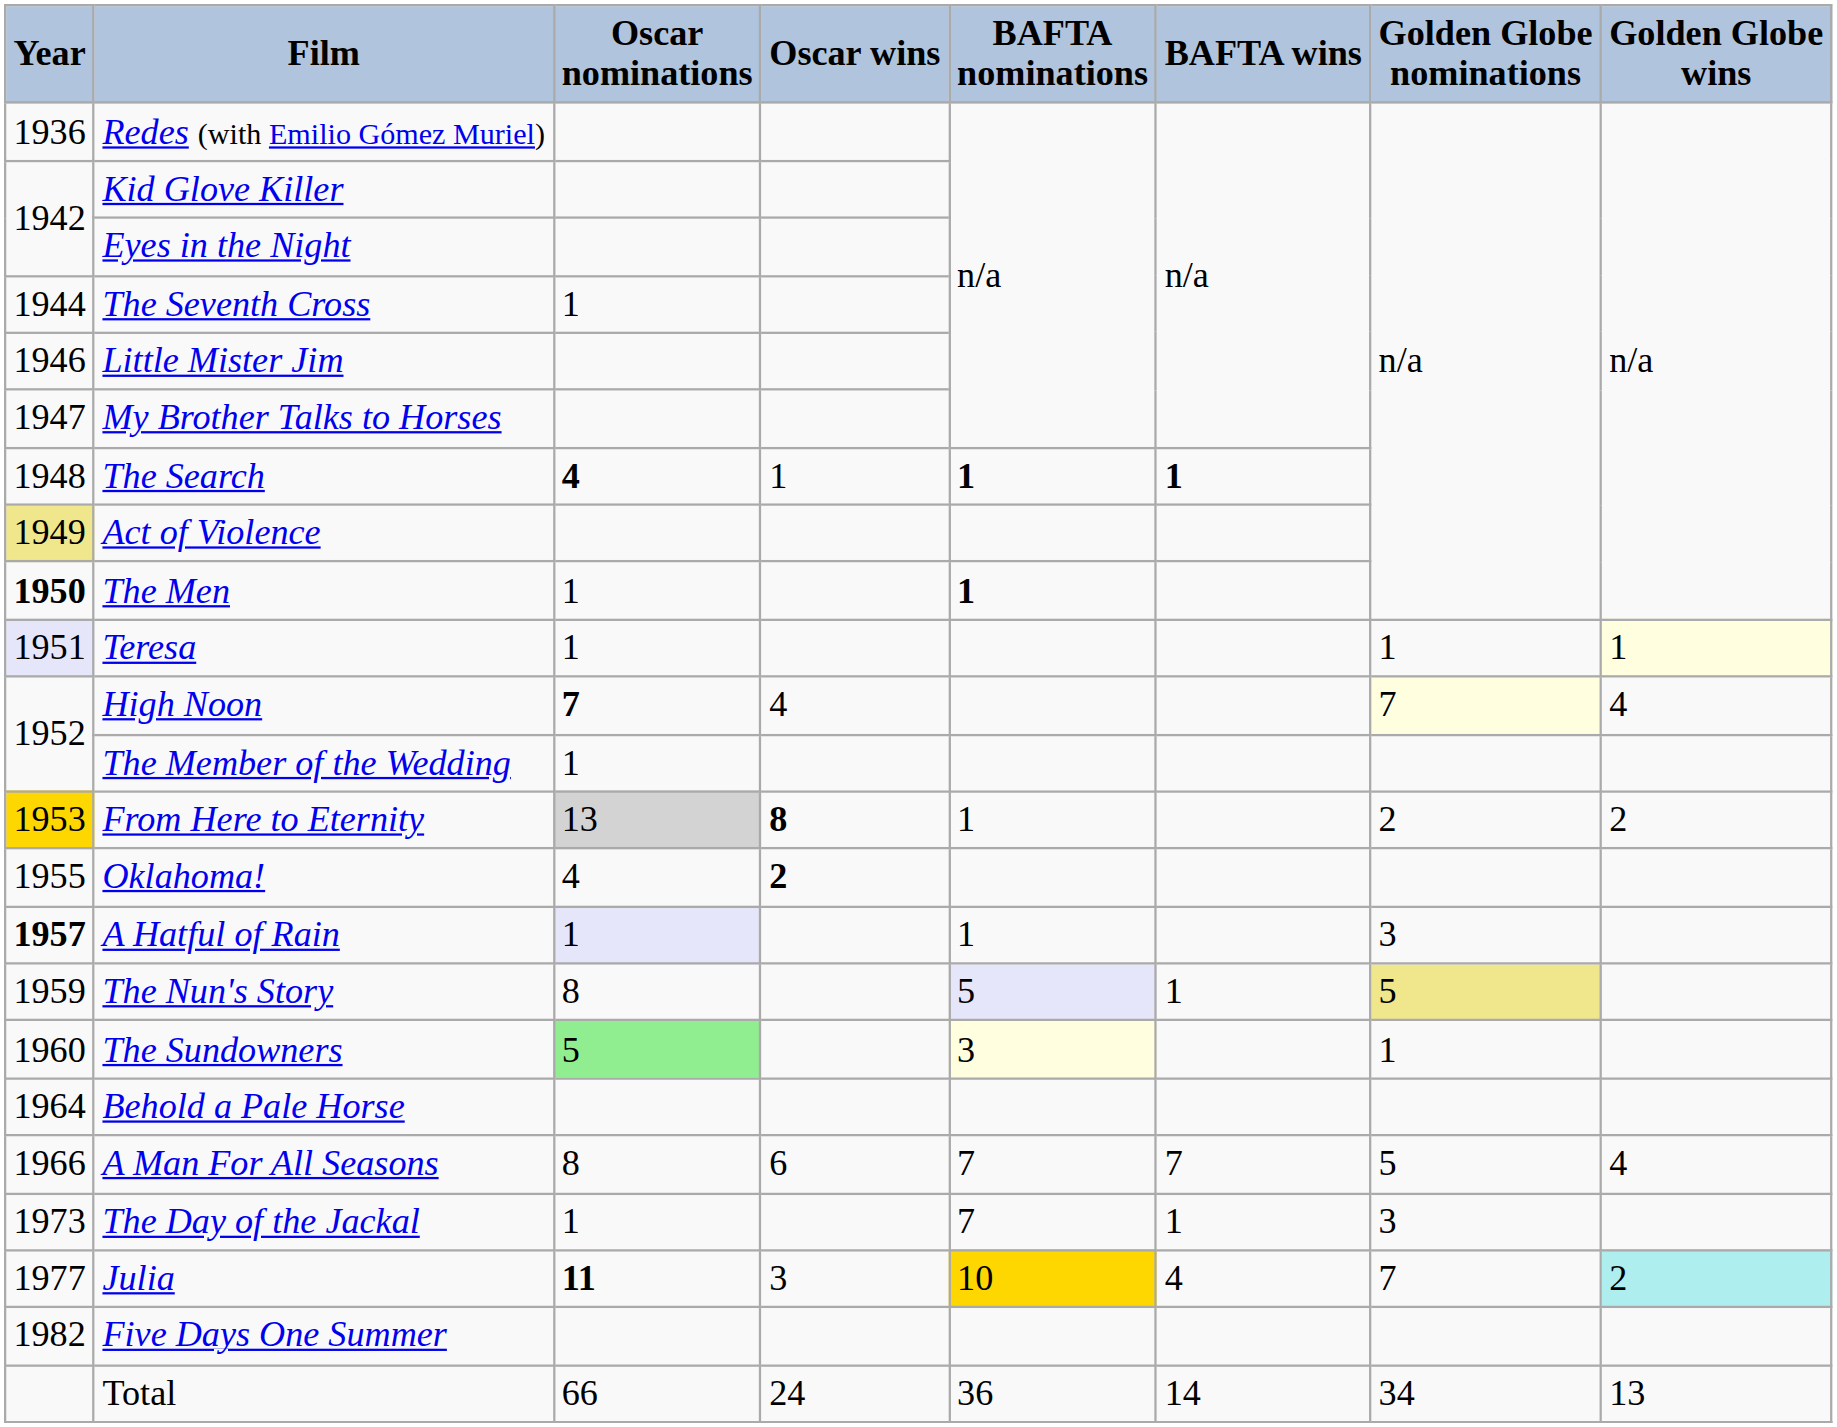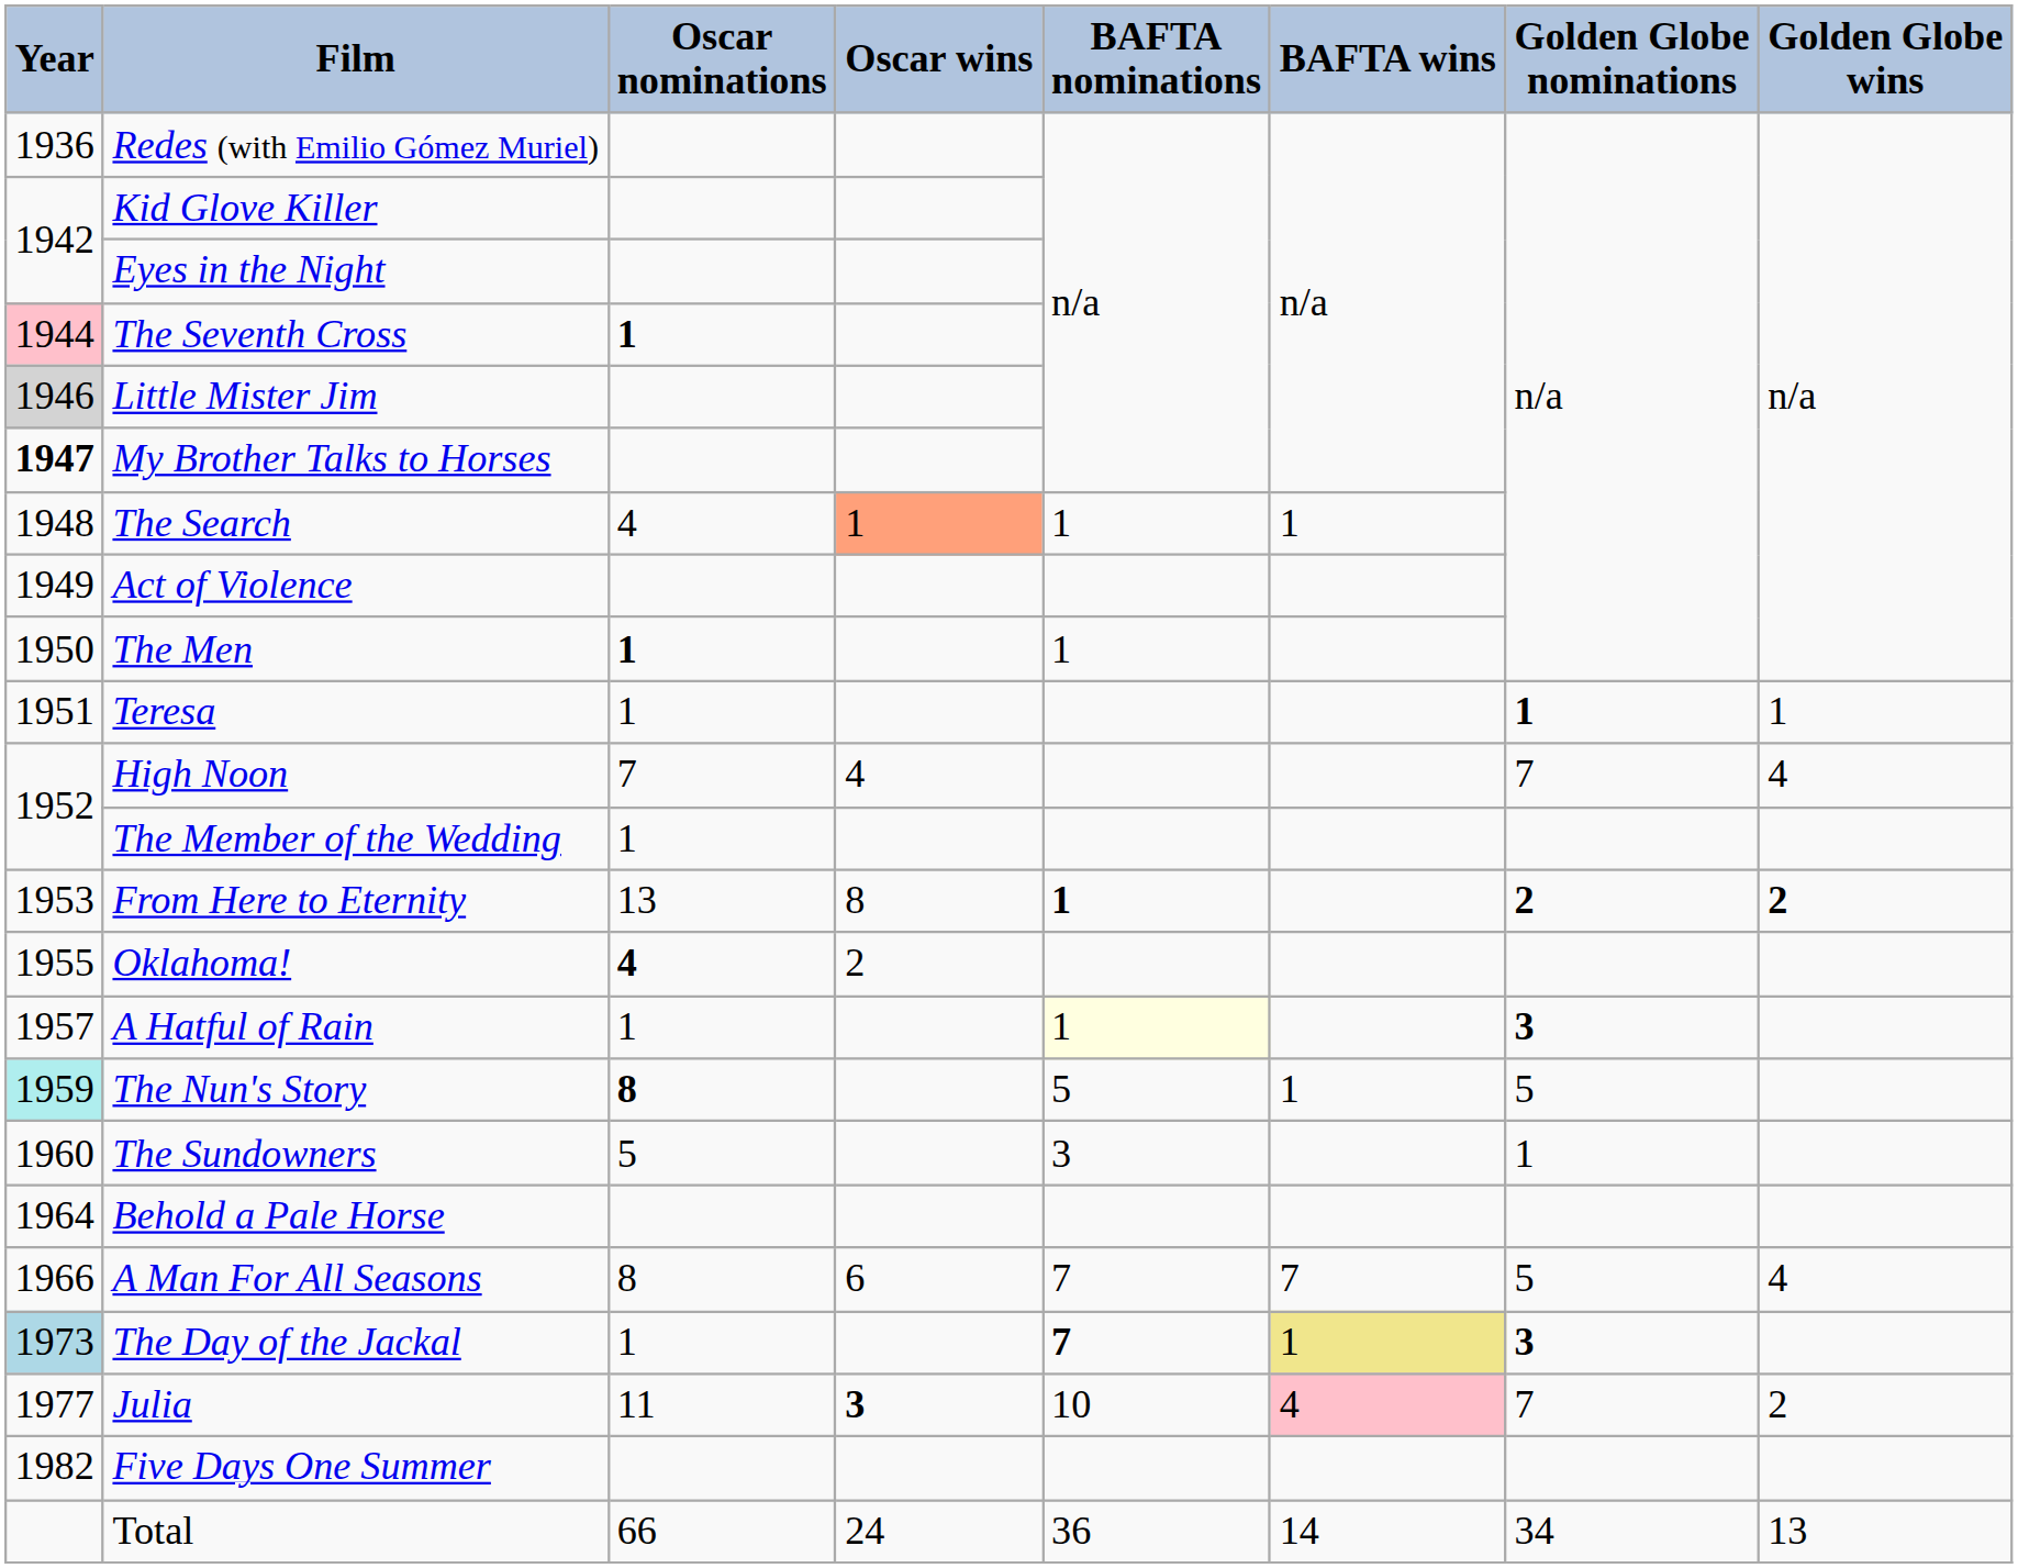The Seventh Cross | Year: no background -> pink background
The Seventh Cross | Oscar nominations: normal -> bold
Little Mister Jim | Year: no background -> lightgrey background
My Brother Talks to Horses | Year: normal -> bold
The Search | Oscar nominations: bold -> normal
The Search | Oscar wins: no background -> lightsalmon background
The Search | BAFTA nominations: bold -> normal
The Search | BAFTA wins: bold -> normal
Act of Violence | Year: khaki background -> no background
The Men | Year: bold -> normal
The Men | Oscar nominations: normal -> bold
The Men | BAFTA nominations: bold -> normal
Teresa | Year: lavender background -> no background
Teresa | Golden Globe nominations: normal -> bold
Teresa | Golden Globe wins: lightyellow background -> no background
High Noon | Oscar nominations: bold -> normal
High Noon | Golden Globe nominations: lightyellow background -> no background
From Here to Eternity | Year: gold background -> no background
From Here to Eternity | Oscar nominations: lightgrey background -> no background
From Here to Eternity | Oscar wins: bold -> normal
From Here to Eternity | BAFTA nominations: normal -> bold
From Here to Eternity | Golden Globe nominations: normal -> bold
From Here to Eternity | Golden Globe wins: normal -> bold
Oklahoma! | Oscar nominations: normal -> bold
Oklahoma! | Oscar wins: bold -> normal
A Hatful of Rain | Year: bold -> normal
A Hatful of Rain | Oscar nominations: lavender background -> no background
A Hatful of Rain | BAFTA nominations: no background -> lightyellow background
A Hatful of Rain | Golden Globe nominations: normal -> bold
The Nun's Story | Year: no background -> paleturquoise background
The Nun's Story | Oscar nominations: normal -> bold
The Nun's Story | BAFTA nominations: lavender background -> no background
The Nun's Story | Golden Globe nominations: khaki background -> no background
The Sundowners | Oscar nominations: lightgreen background -> no background
The Sundowners | BAFTA nominations: lightyellow background -> no background
The Day of the Jackal | Year: no background -> lightblue background
The Day of the Jackal | BAFTA nominations: normal -> bold
The Day of the Jackal | BAFTA wins: no background -> khaki background
The Day of the Jackal | Golden Globe nominations: normal -> bold
Julia | Oscar nominations: bold -> normal
Julia | Oscar wins: normal -> bold
Julia | BAFTA nominations: gold background -> no background
Julia | BAFTA wins: no background -> pink background
Julia | Golden Globe wins: paleturquoise background -> no background
